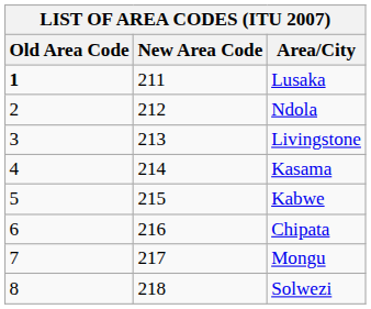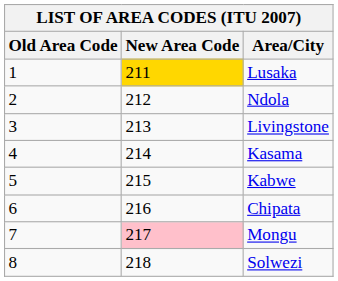Lusaka | Old Area Code: bold -> normal
Lusaka | New Area Code: no background -> gold background
Mongu | New Area Code: no background -> pink background
